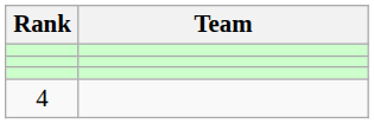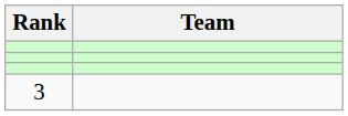row 5 | Rank: 4 -> 3
